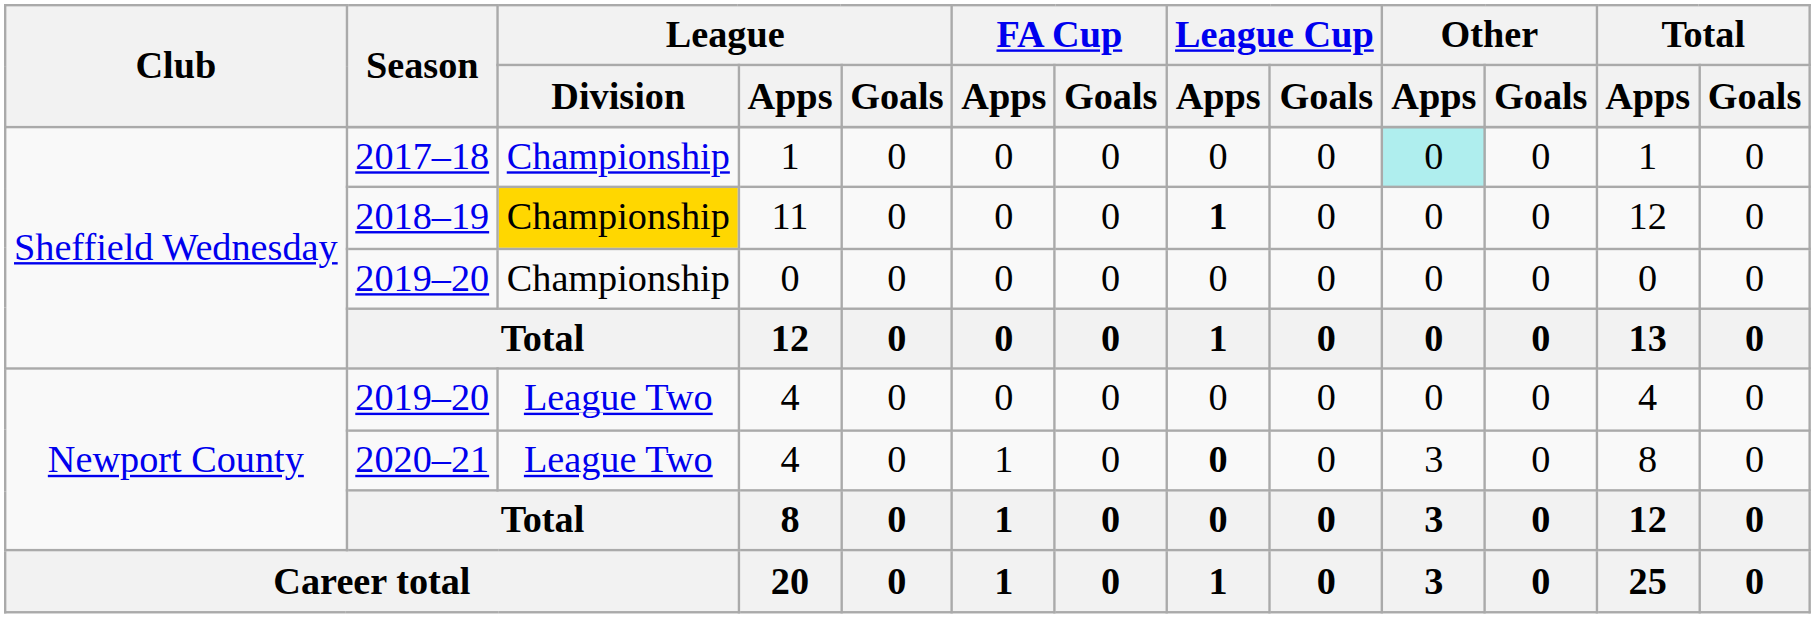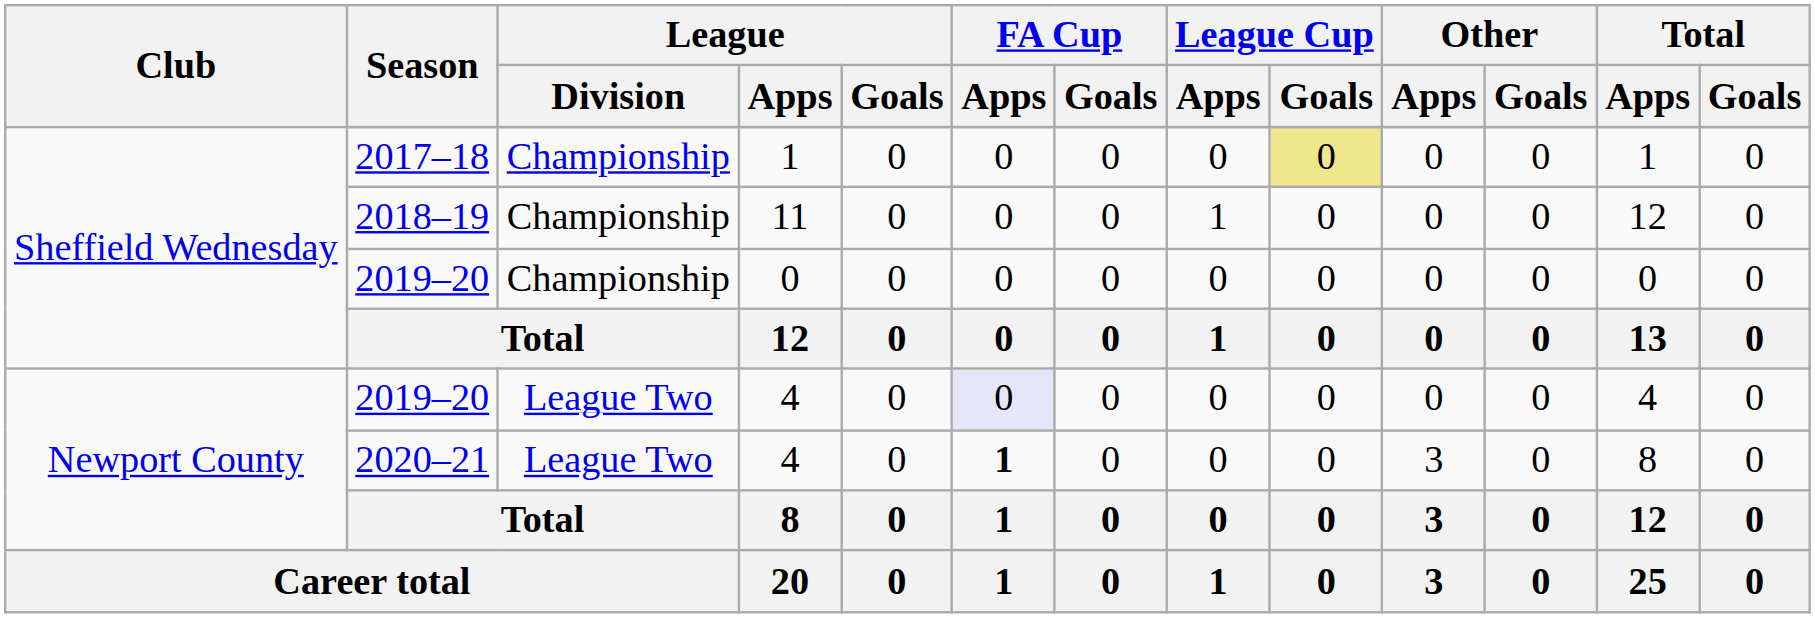2017–18 | League Cup / Goals: no background -> khaki background
2017–18 | Other / Apps: paleturquoise background -> no background
2018–19 | League / Division: gold background -> no background
2018–19 | League Cup / Apps: bold -> normal
2019–20 / 4 | FA Cup / Apps: no background -> lavender background
2020–21 | FA Cup / Apps: normal -> bold
2020–21 | League Cup / Apps: bold -> normal
